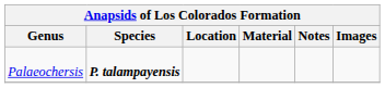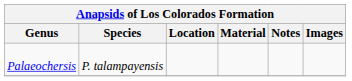Palaeochersis | Species: bold -> normal
